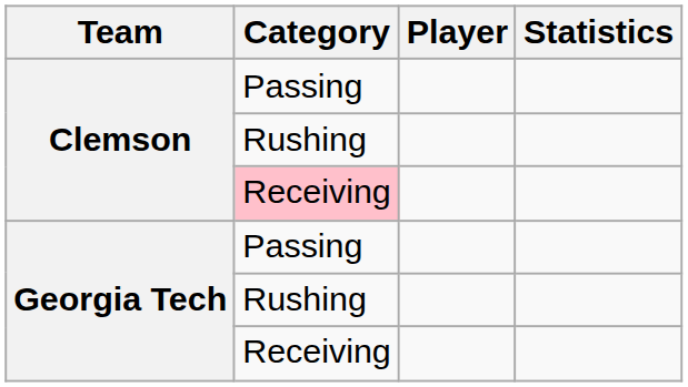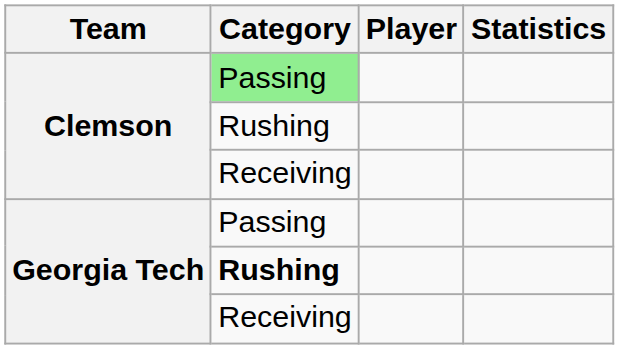Clemson / Passing | Category: no background -> lightgreen background
Clemson / Receiving | Category: pink background -> no background
Georgia Tech / Rushing | Category: normal -> bold
